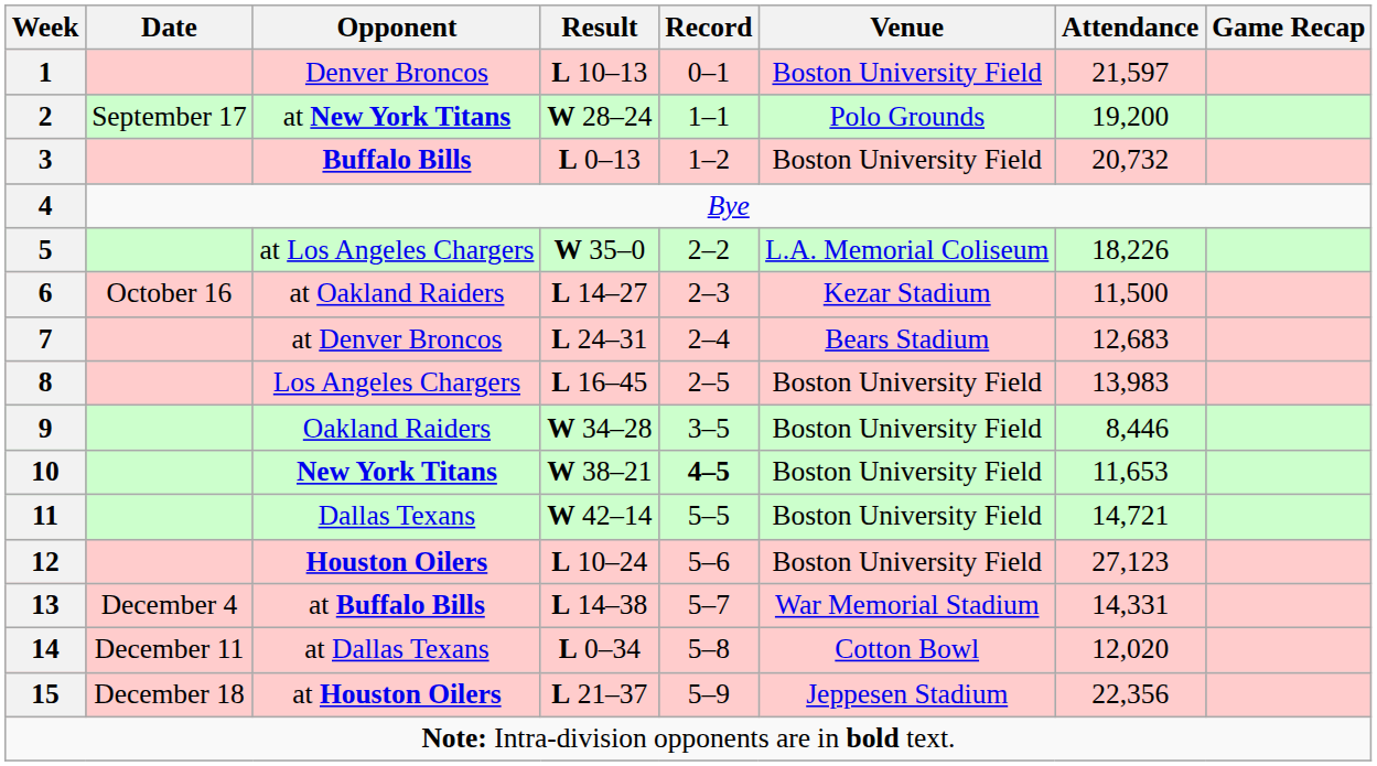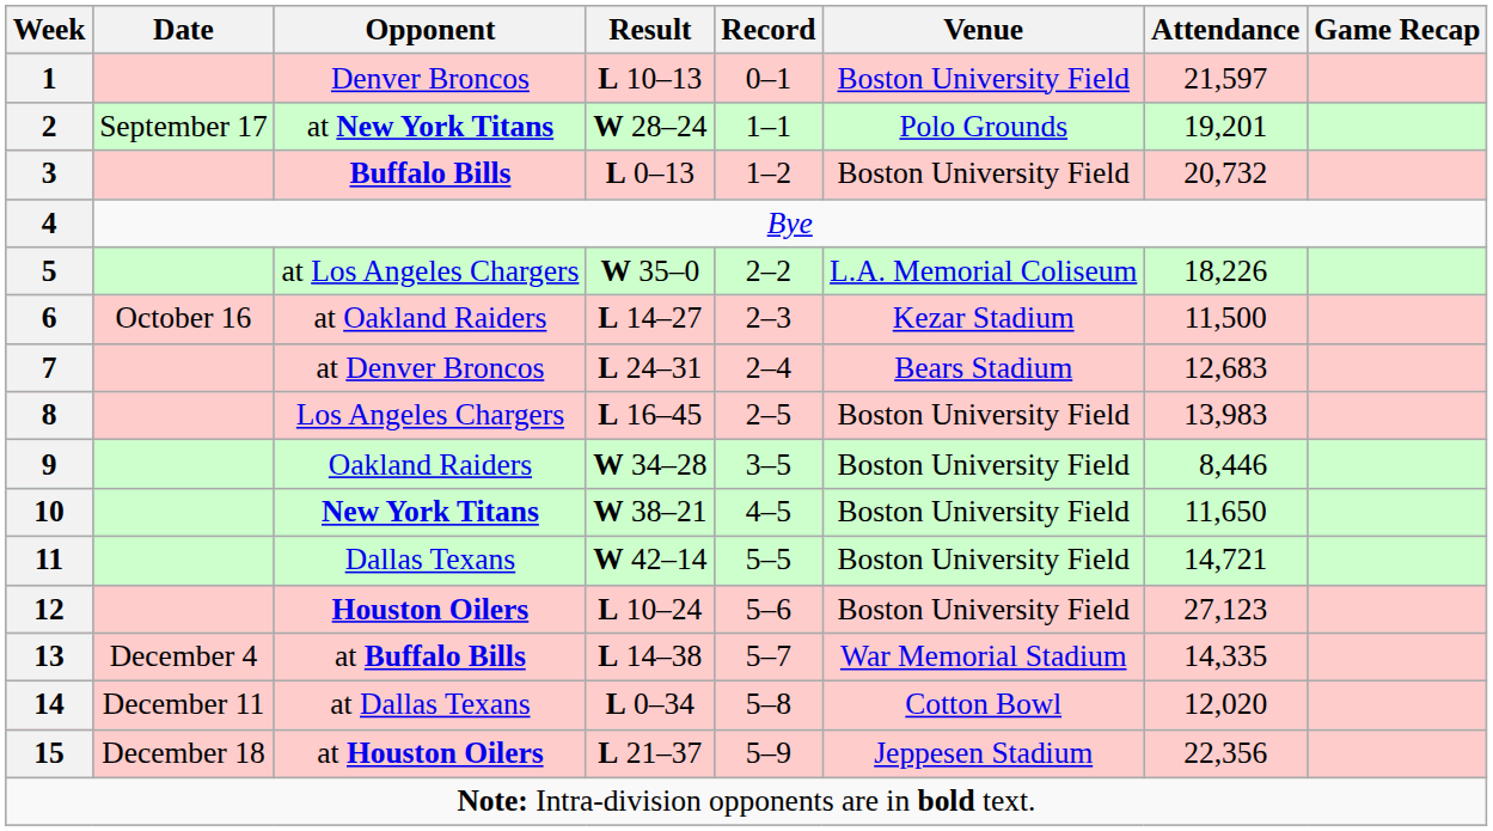2 | Attendance: 19,200 -> 19,201
10 | Record: bold -> normal
10 | Attendance: 11,653 -> 11,650
13 | Attendance: 14,331 -> 14,335
